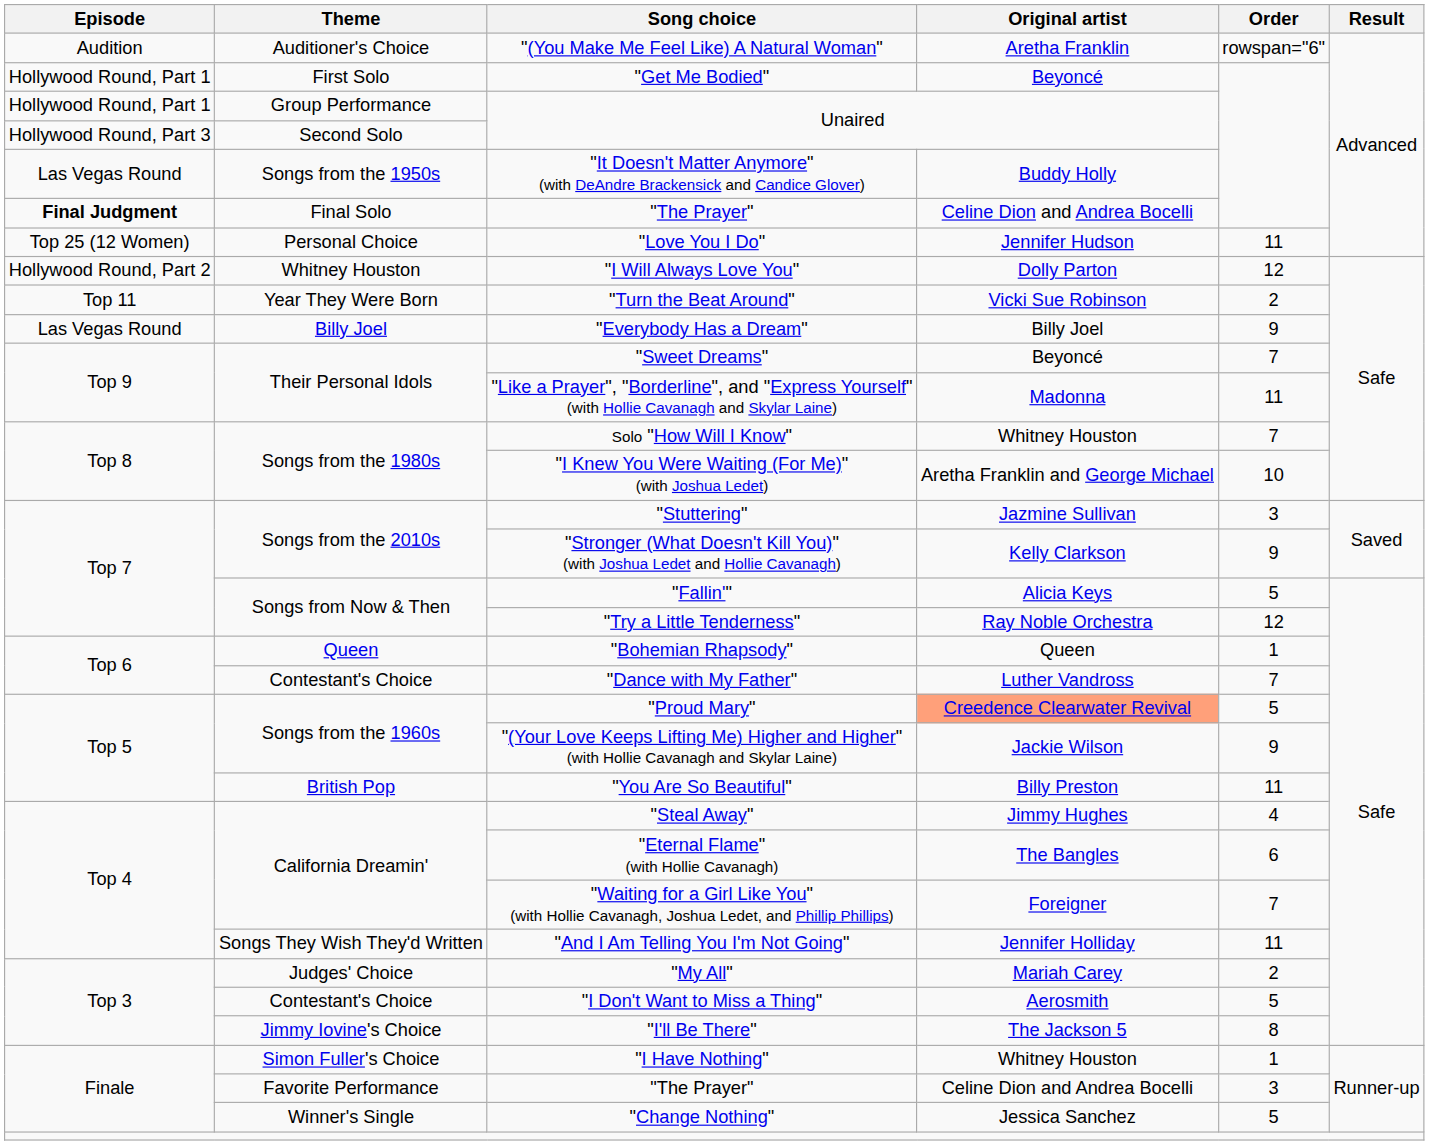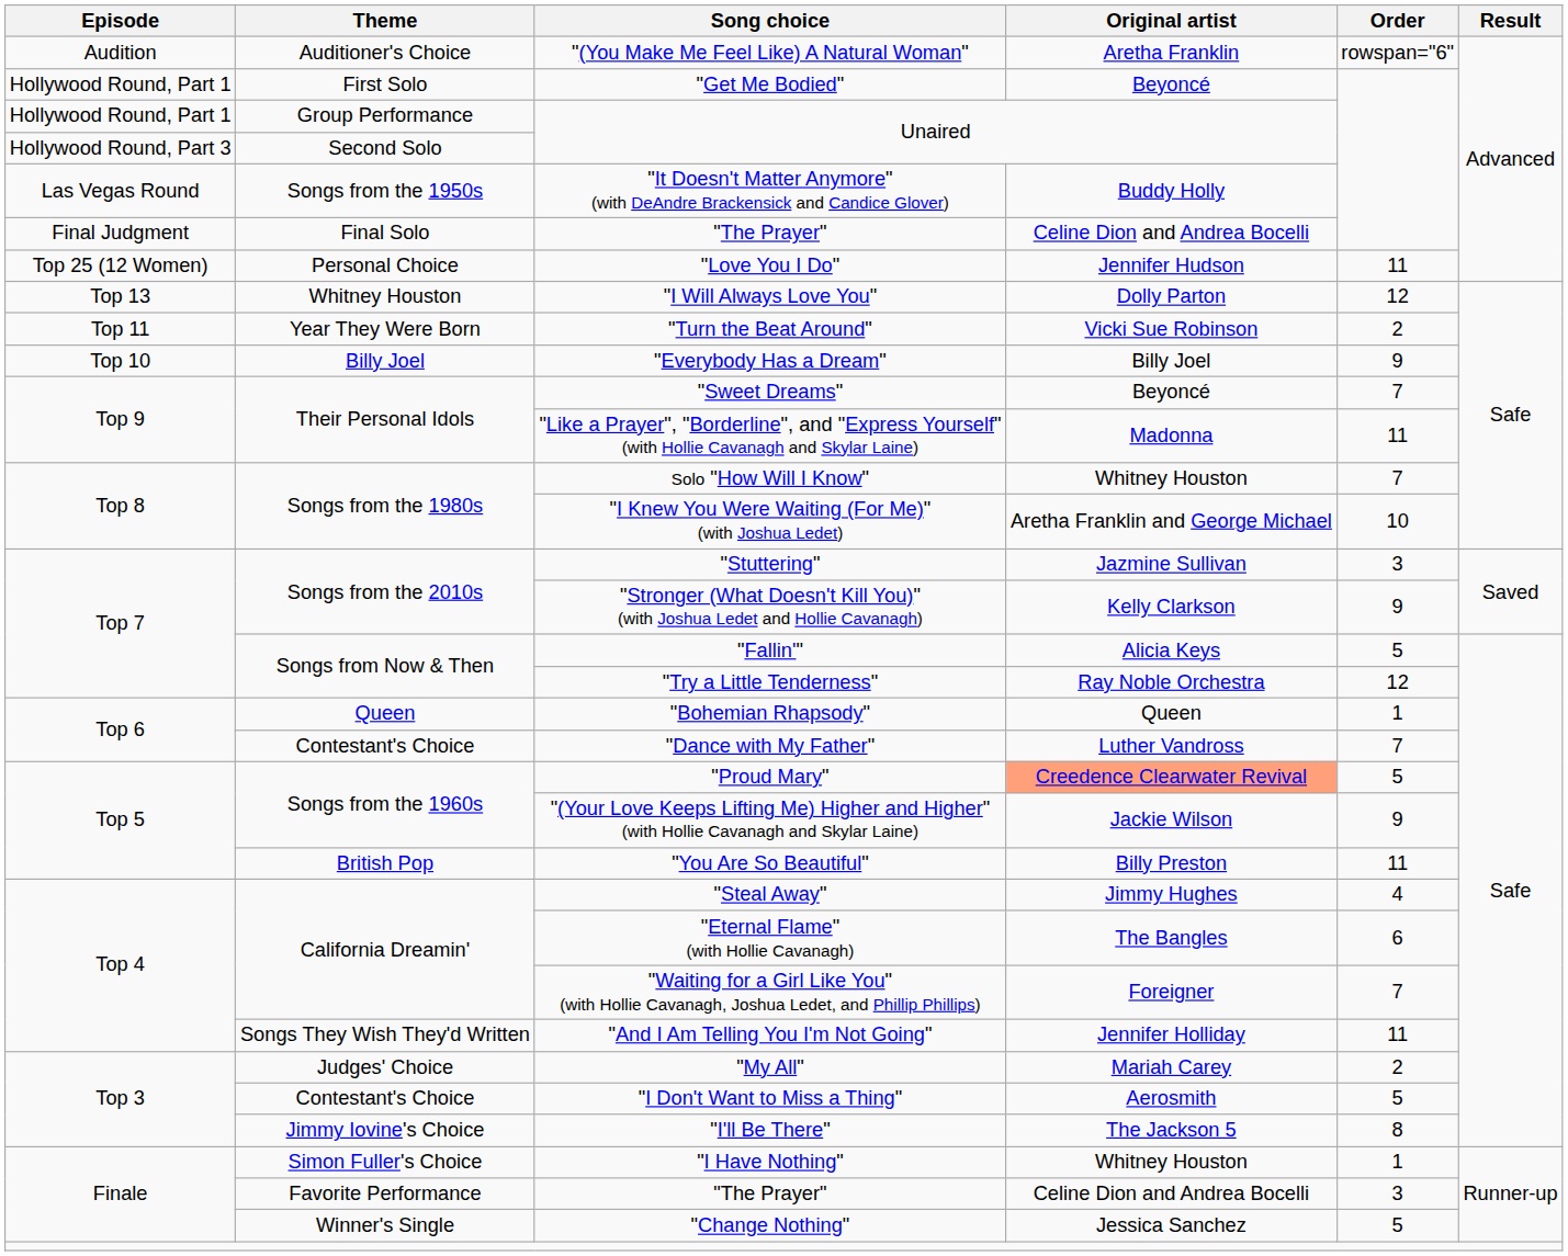Final Solo / "The Prayer" | Episode: bold -> normal
"I Will Always Love You" | Episode: Hollywood Round, Part 2 -> Top 13
"Everybody Has a Dream" | Episode: Las Vegas Round -> Top 10
